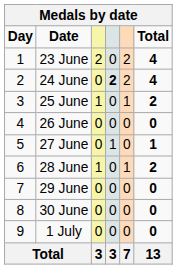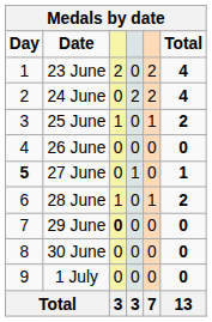24 June | column 4: bold -> normal
27 June | Day: normal -> bold
29 June | column 3: normal -> bold
